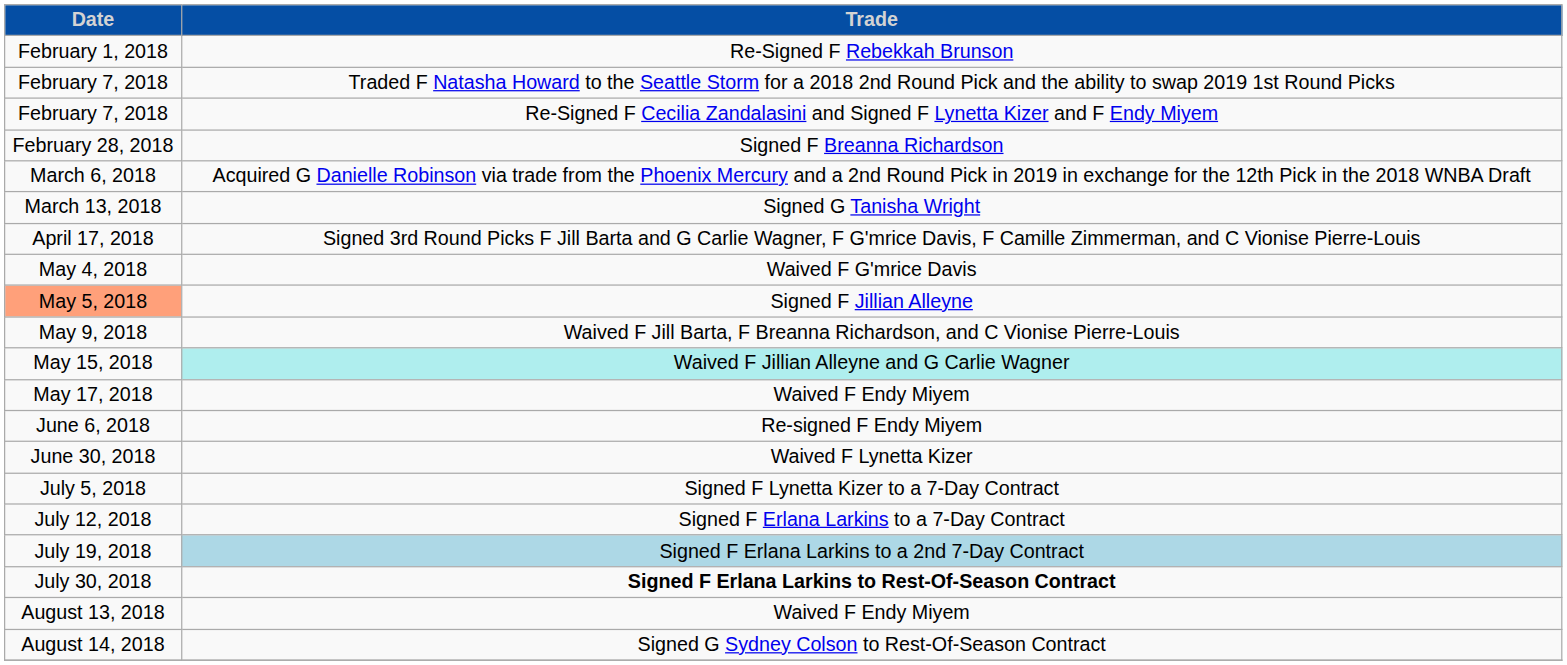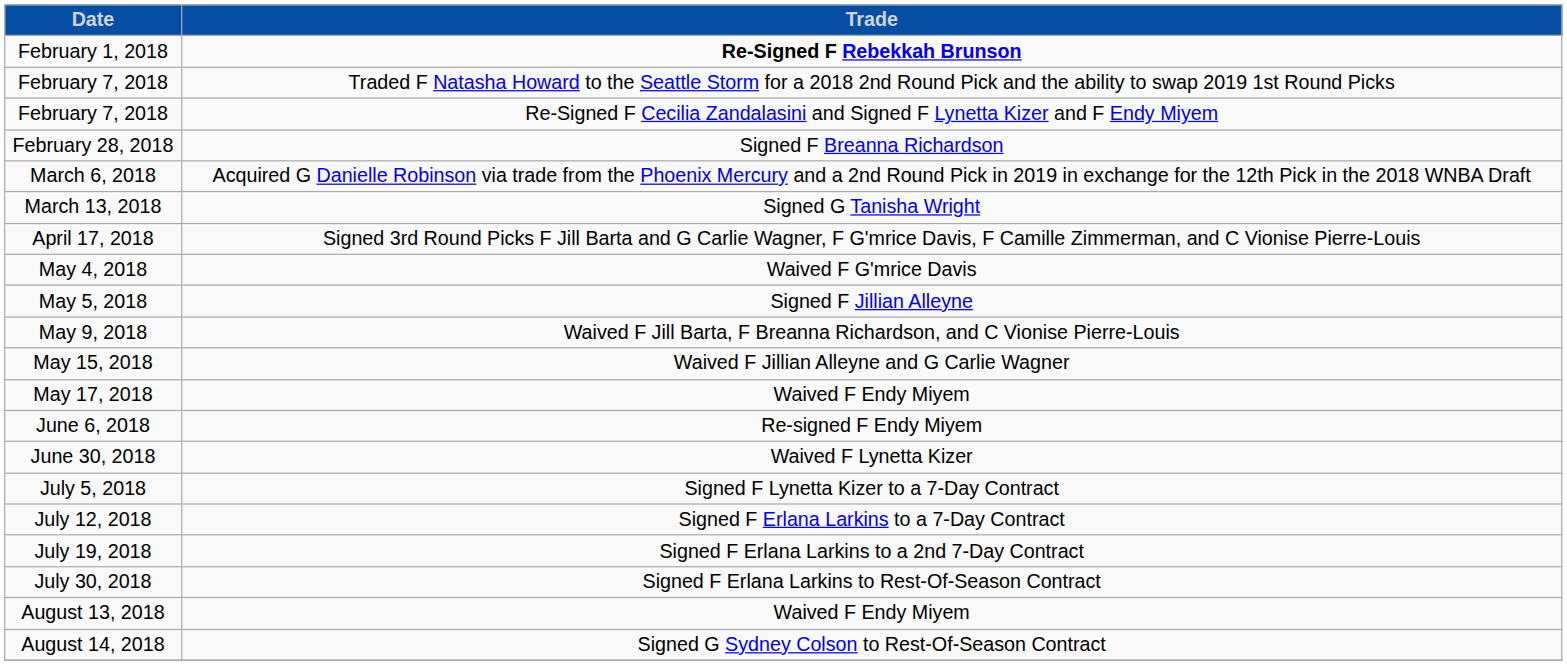February 1, 2018 | column 2: normal -> bold
May 5, 2018 | Date: lightsalmon background -> no background
May 15, 2018 | column 2: paleturquoise background -> no background
July 19, 2018 | column 2: lightblue background -> no background
July 30, 2018 | column 2: bold -> normal
